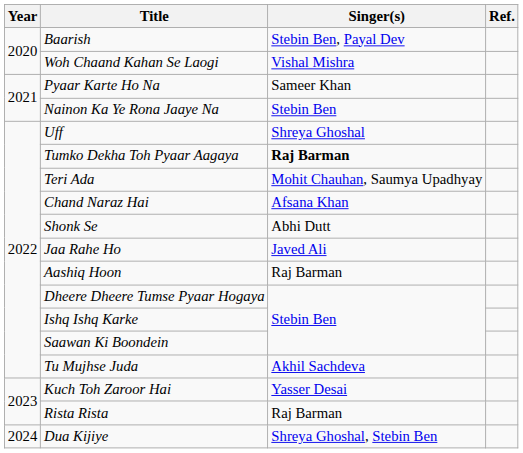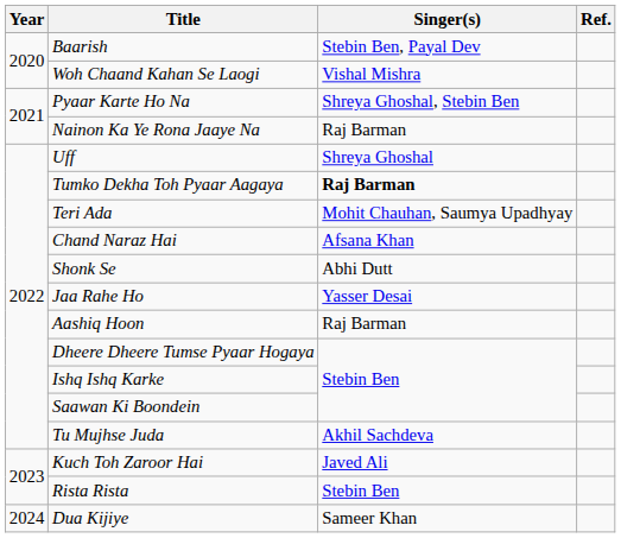Pyaar Karte Ho Na | Singer(s): Sameer Khan -> Shreya Ghoshal, Stebin Ben
Nainon Ka Ye Rona Jaaye Na | Singer(s): Stebin Ben -> Raj Barman
Jaa Rahe Ho | Singer(s): Javed Ali -> Yasser Desai
Kuch Toh Zaroor Hai | Singer(s): Yasser Desai -> Javed Ali
Rista Rista | Singer(s): Raj Barman -> Stebin Ben
Dua Kijiye | Singer(s): Shreya Ghoshal, Stebin Ben -> Sameer Khan
